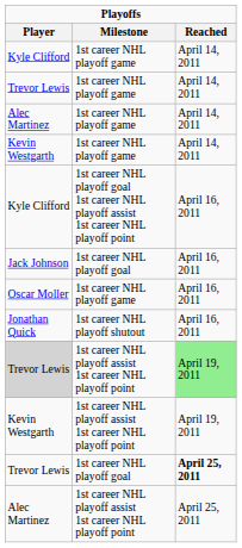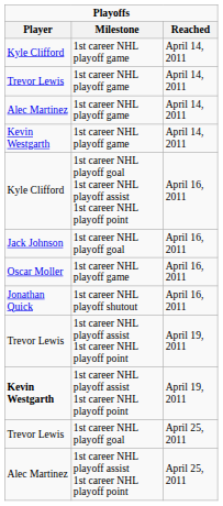row 11 | Player: lightgrey background -> no background
row 11 | Reached: lightgreen background -> no background
row 12 | Player: normal -> bold
row 13 | Reached: bold -> normal
